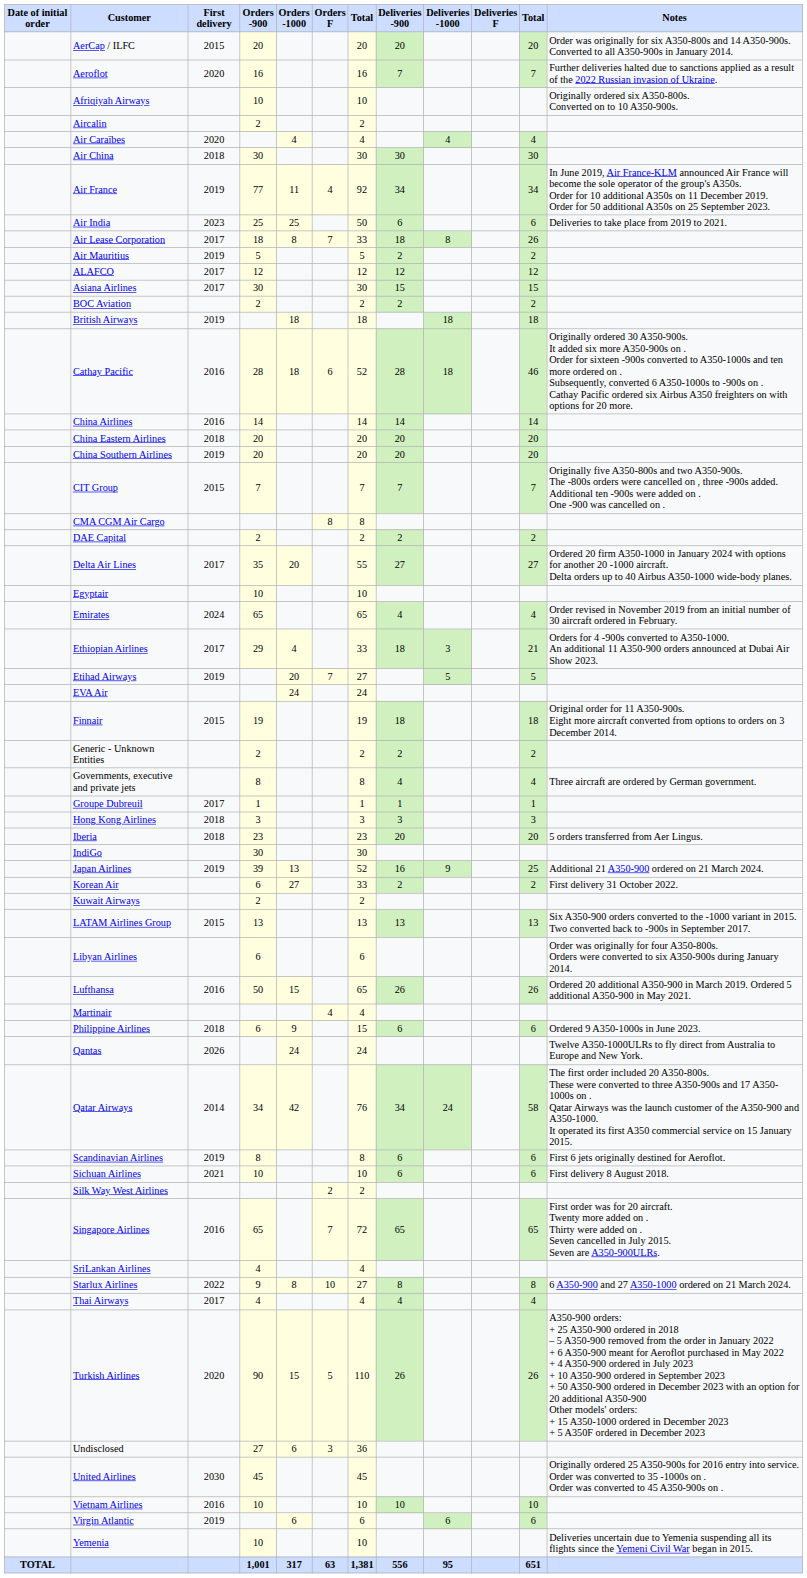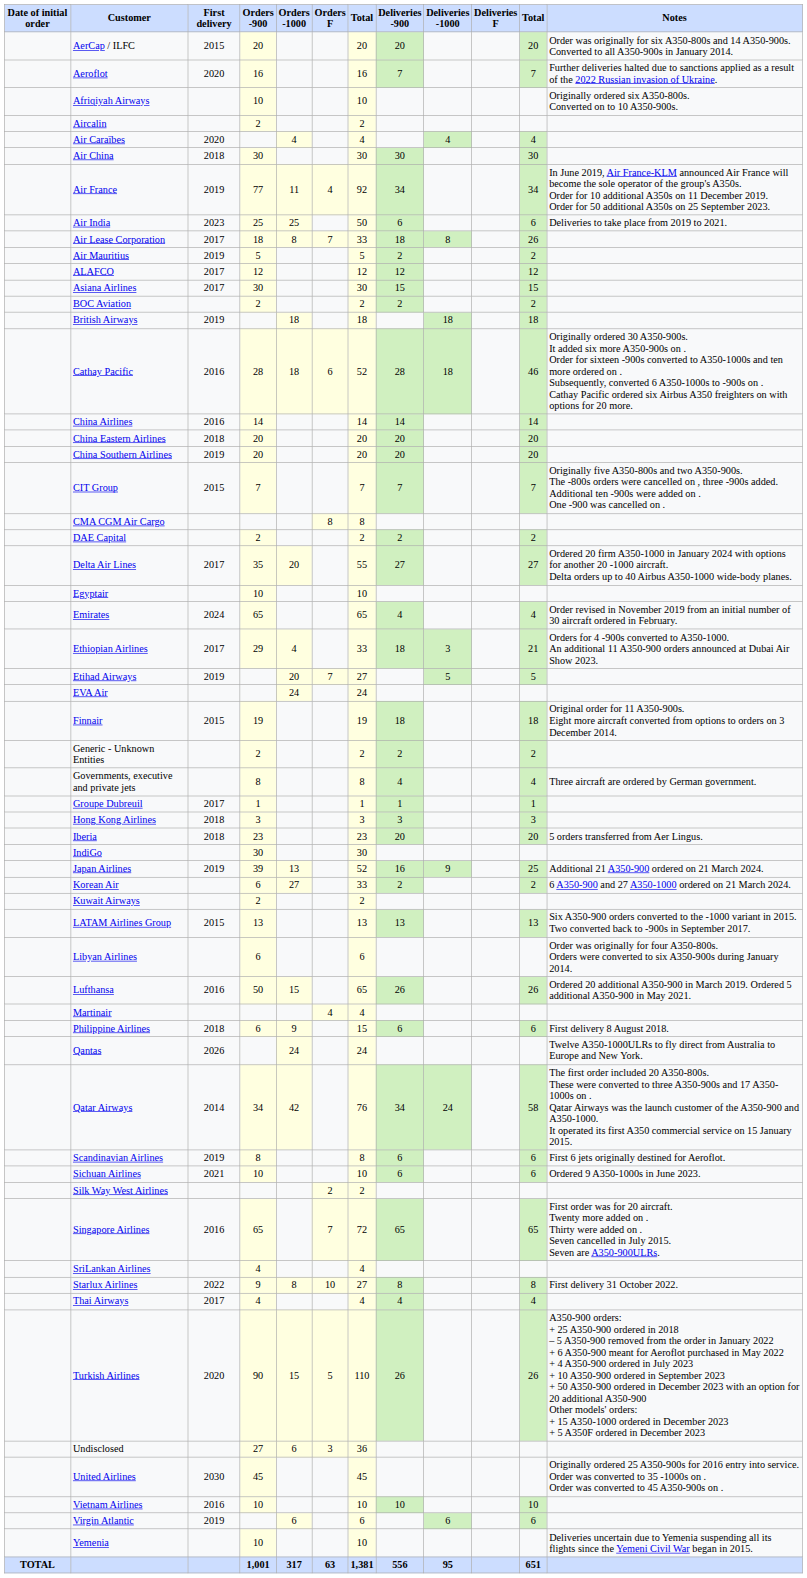Korean Air | Notes: First delivery 31 October 2022. -> 6 A350-900 and 27 A350-1000 ordered on 21 March 2024.
Philippine Airlines | Notes: Ordered 9 A350-1000s in June 2023. -> First delivery 8 August 2018.
Sichuan Airlines | Notes: First delivery 8 August 2018. -> Ordered 9 A350-1000s in June 2023.
Starlux Airlines | Notes: 6 A350-900 and 27 A350-1000 ordered on 21 March 2024. -> First delivery 31 October 2022.
